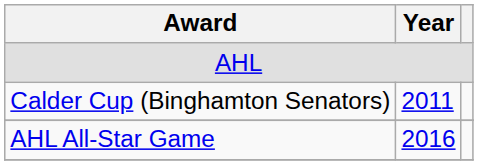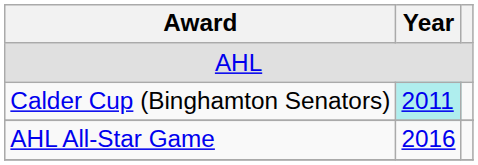Calder Cup (Binghamton Senators) | Year: no background -> paleturquoise background
